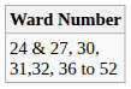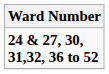row 2 | column 1: normal -> bold
